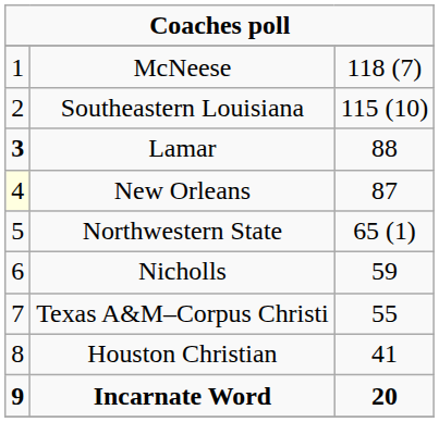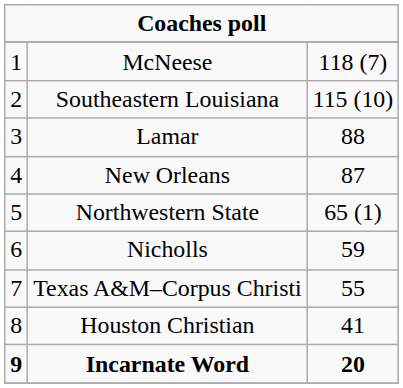Lamar | column 1: bold -> normal
New Orleans | column 1: lightyellow background -> no background
